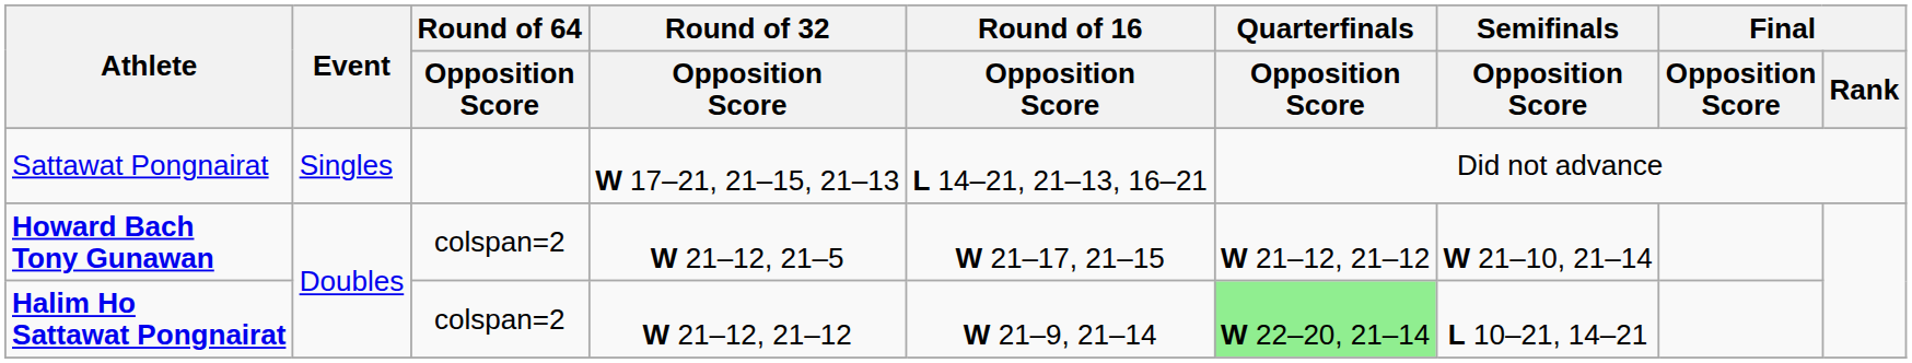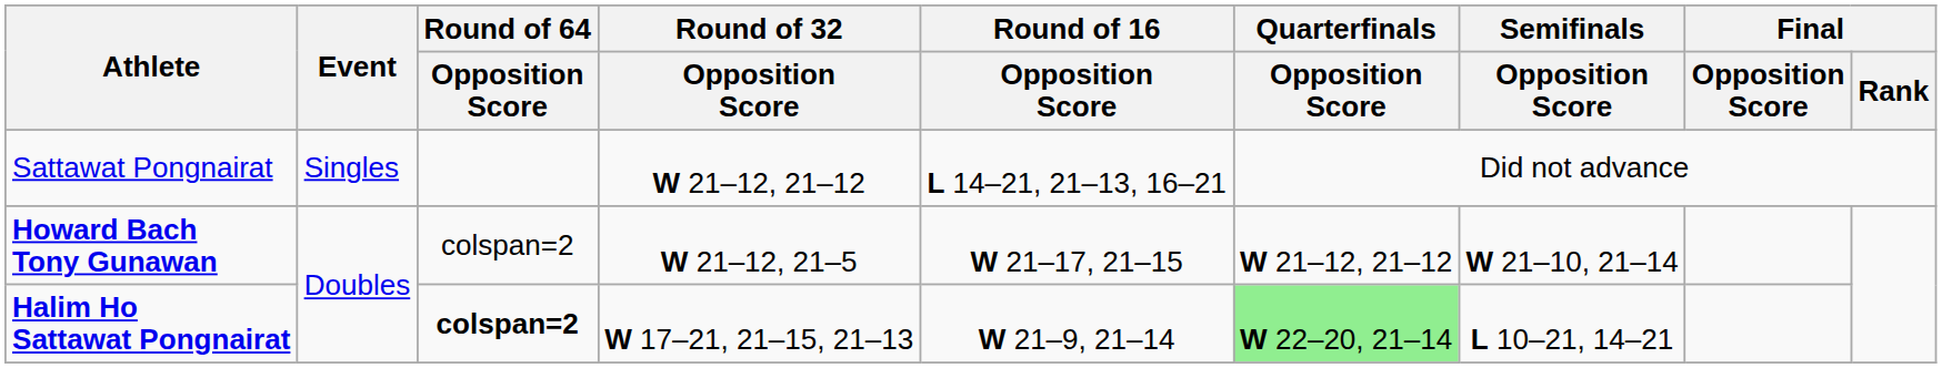Sattawat Pongnairat | Round of 32 / Opposition Score: W 17–21, 21–15, 21–13 -> W 21–12, 21–12
Halim Ho Sattawat Pongnairat | Round of 64 / Opposition Score: normal -> bold
Halim Ho Sattawat Pongnairat | Round of 32 / Opposition Score: W 21–12, 21–12 -> W 17–21, 21–15, 21–13
